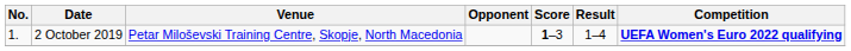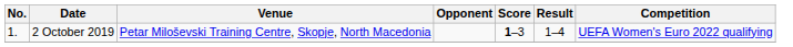2 October 2019 | Competition: bold -> normal
